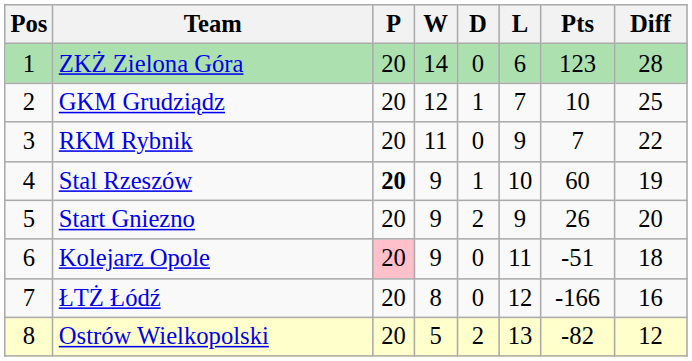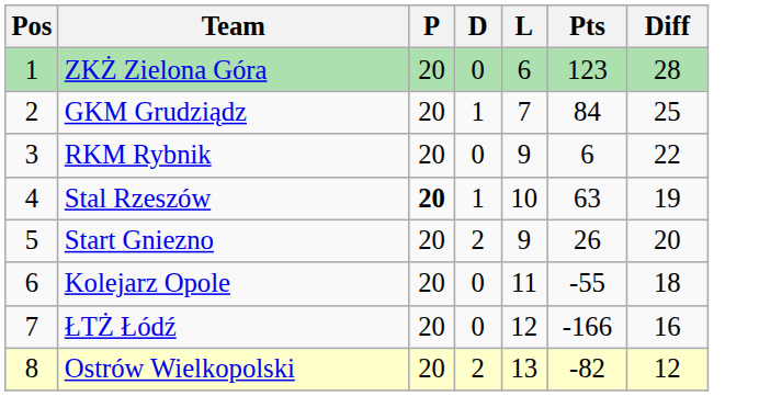- column: W | 14 | 12 | 11 | 9 | 9 | 9 | 8 | 5
GKM Grudziądz | Pts: 10 -> 84
RKM Rybnik | Pts: 7 -> 6
Stal Rzeszów | Pts: 60 -> 63
Kolejarz Opole | P: pink background -> no background
Kolejarz Opole | Pts: -51 -> -55
